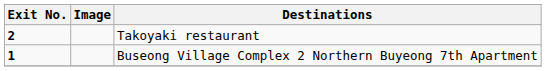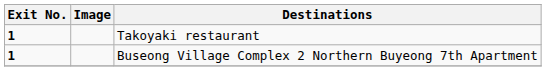Takoyaki restaurant | Exit No.: 2 -> 1
